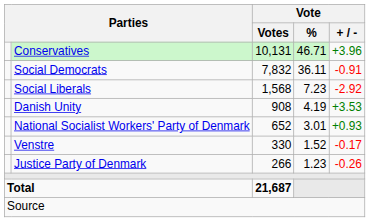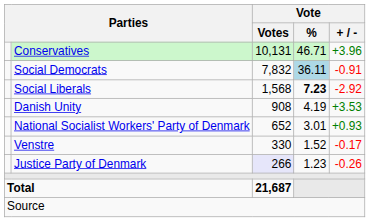Social Democrats | Vote / %: no background -> lightblue background
Social Liberals | Vote / %: normal -> bold
Justice Party of Denmark | Vote / Votes: no background -> lavender background
